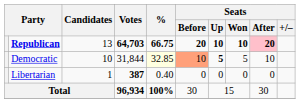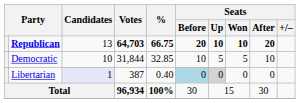Republican | Seats / After: pink background -> no background
Democratic | %: lightyellow background -> no background
Democratic | Seats / Before: lightsalmon background -> no background
Democratic | Seats / Up: bold -> normal
Libertarian | Candidates: no background -> lavender background
Libertarian | Votes: bold -> normal
Libertarian | Seats / Before: no background -> lightblue background
Libertarian | Seats / Up: no background -> lightgrey background
